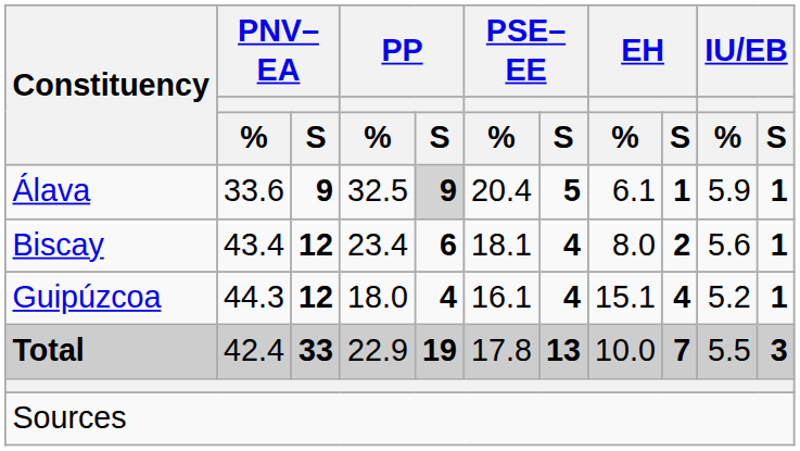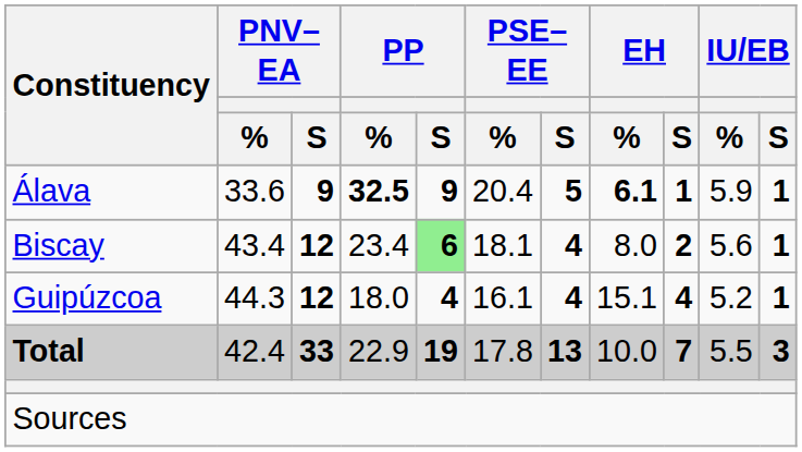Álava | PP / %: normal -> bold
Álava | PP / S: lightgrey background -> no background
Álava | EH / %: normal -> bold
Biscay | PP / S: no background -> lightgreen background
